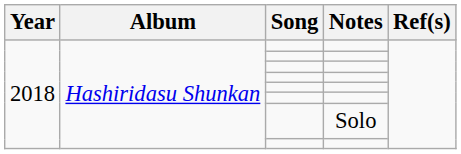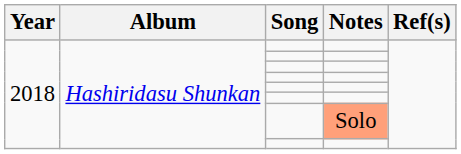Solo | Notes: no background -> lightsalmon background
